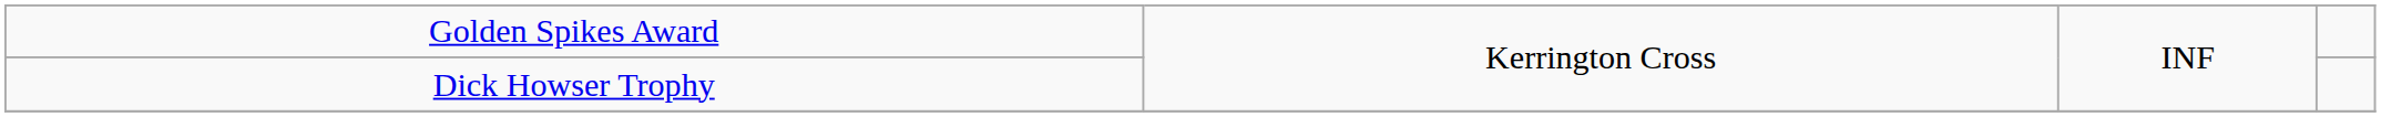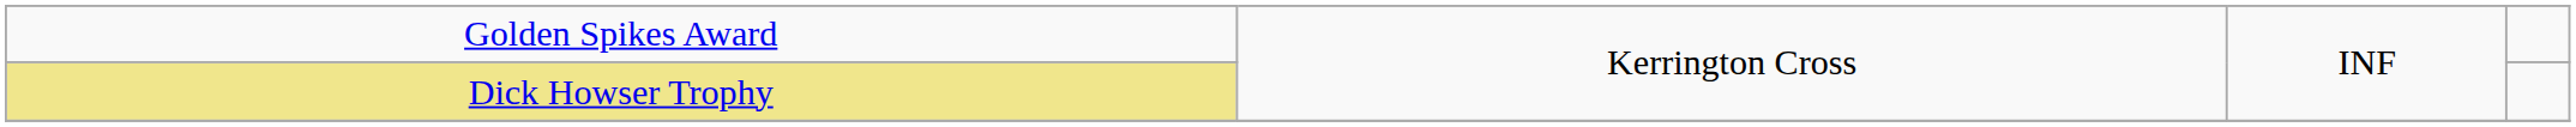Dick Howser Trophy | column 1: no background -> khaki background
